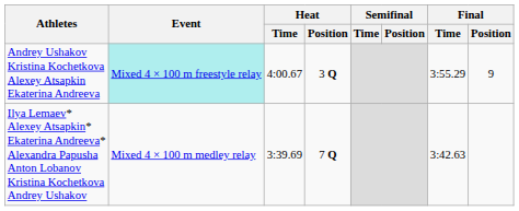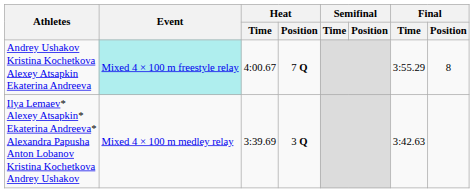row 3 | Heat / Position: 3 Q -> 7 Q
row 3 | Final / Position: 9 -> 8
row 4 | Heat / Position: 7 Q -> 3 Q
